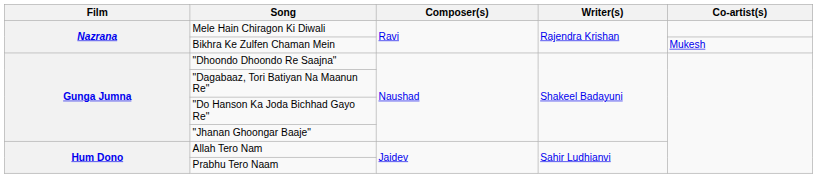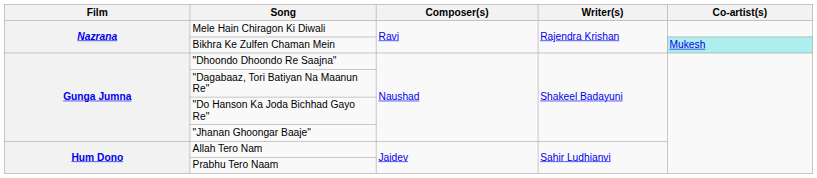Bikhra Ke Zulfen Chaman Mein | Co-artist(s): no background -> paleturquoise background
